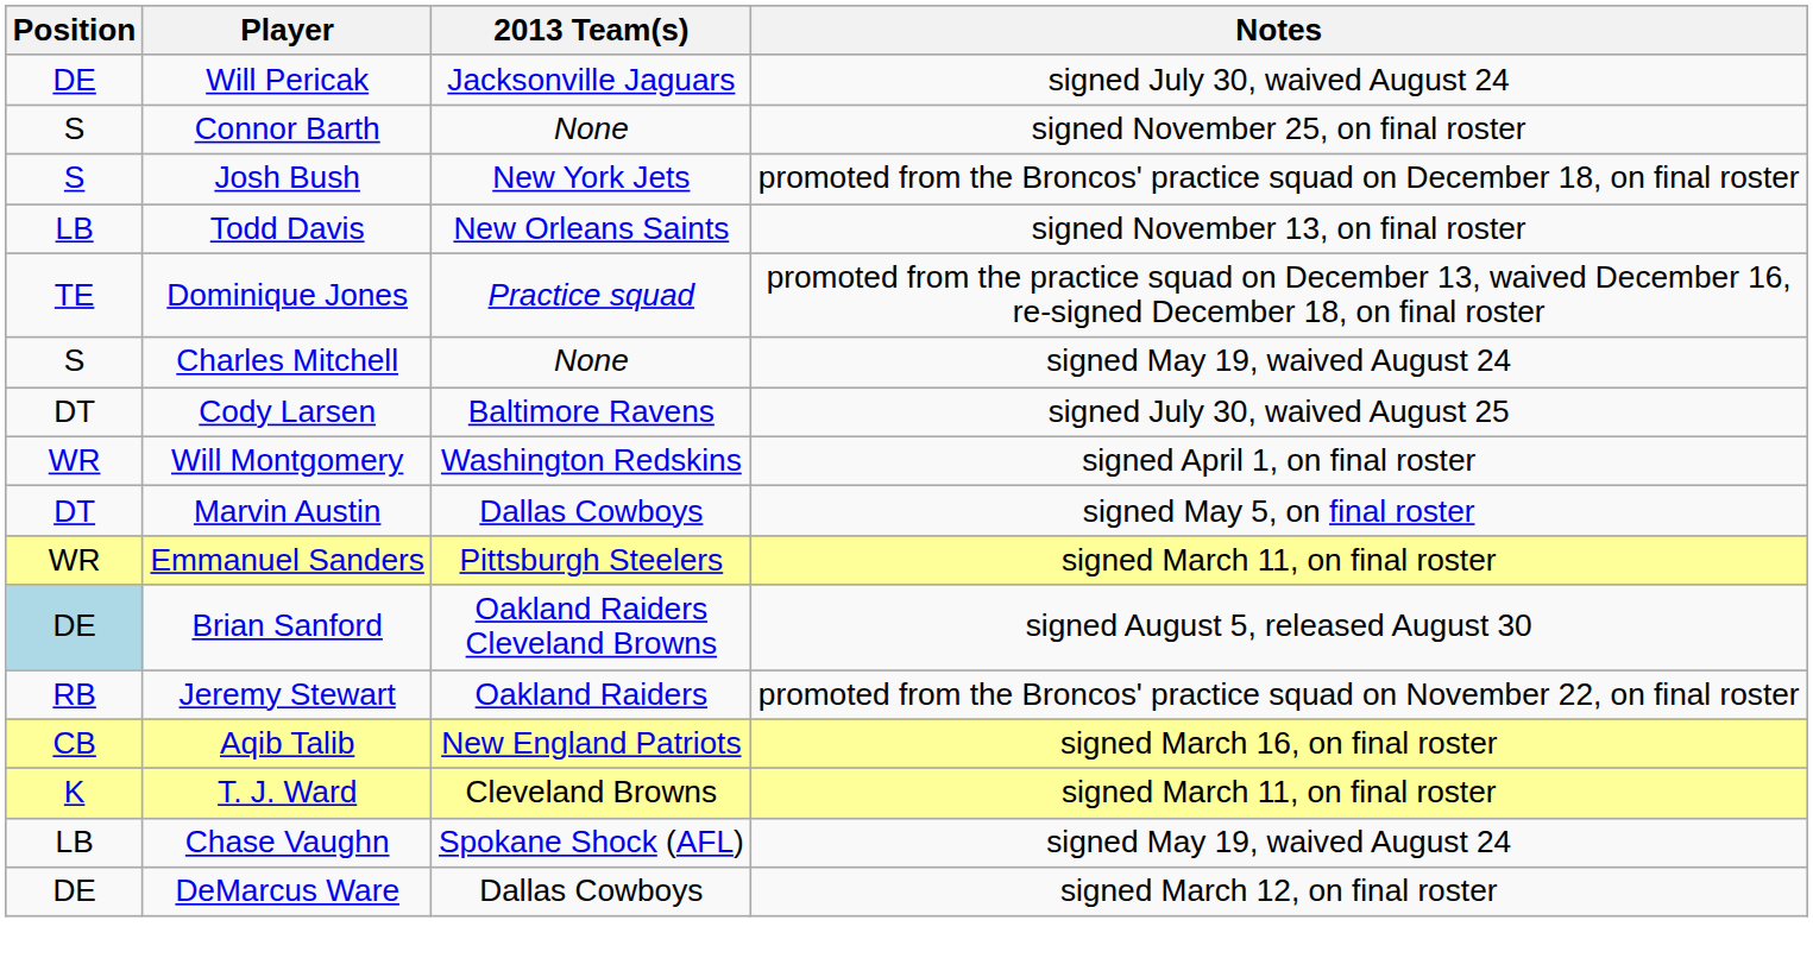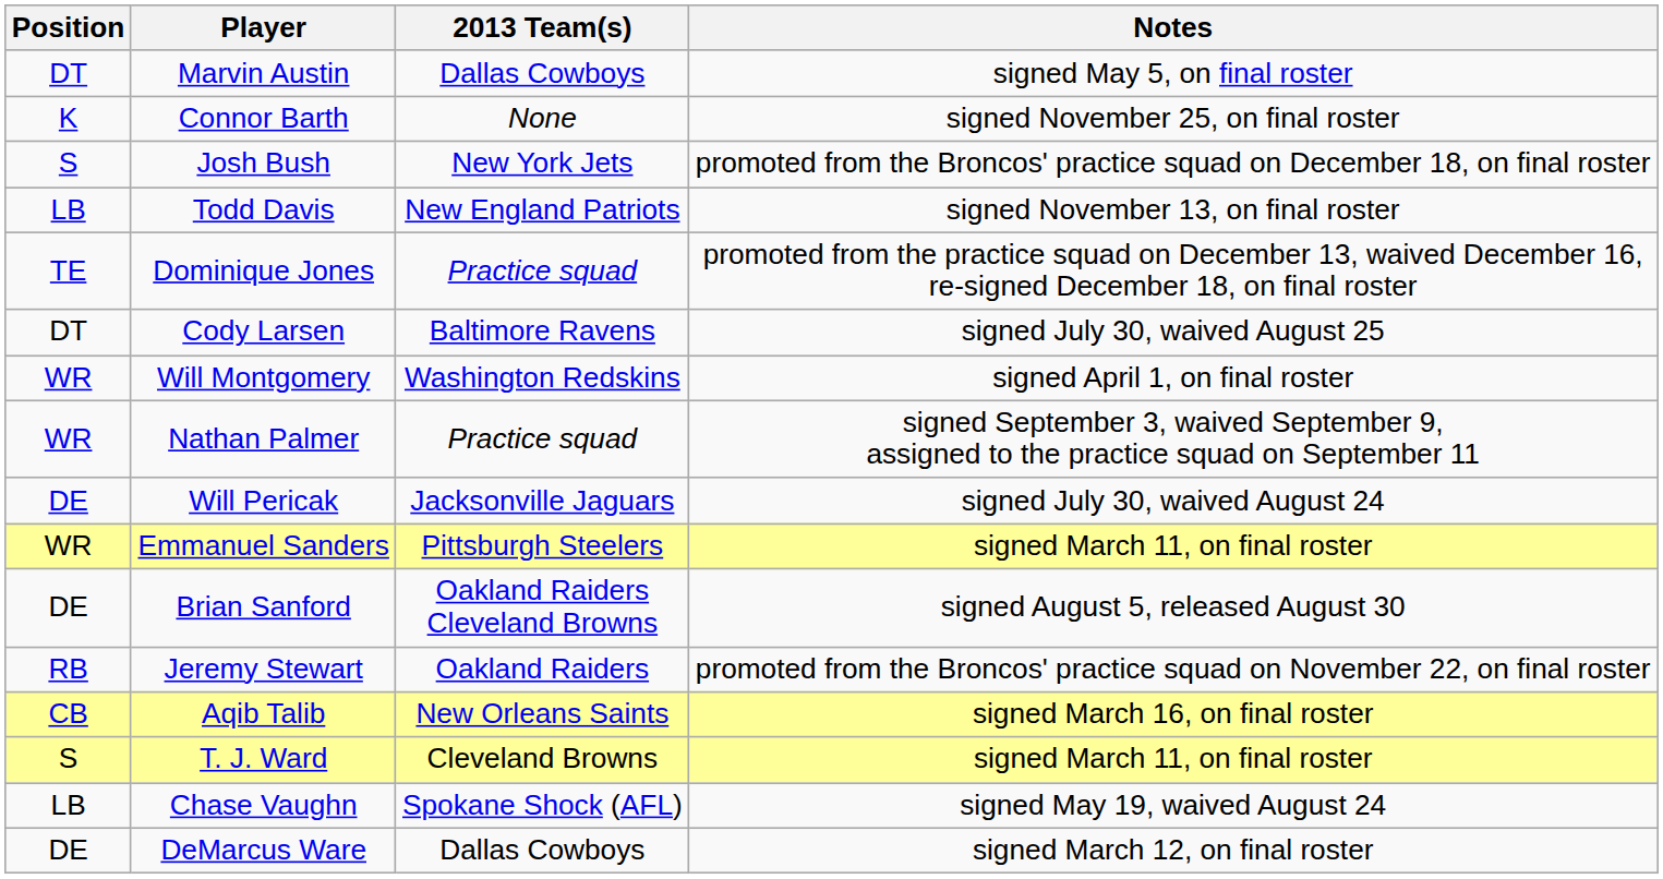rows swapped: Marvin Austin <-> Will Pericak
Connor Barth | Position: S -> K
Todd Davis | 2013 Team(s): New Orleans Saints -> New England Patriots
- row: S | Charles Mitchell | None | signed May 19, waived August 24
+ row: WR | Nathan Palmer | Practice squad | signed September 3, waived September 9, assigned to the practice squad on September 11
Brian Sanford | Position: lightblue background -> no background
Aqib Talib | 2013 Team(s): New England Patriots -> New Orleans Saints
T. J. Ward | Position: K -> S
